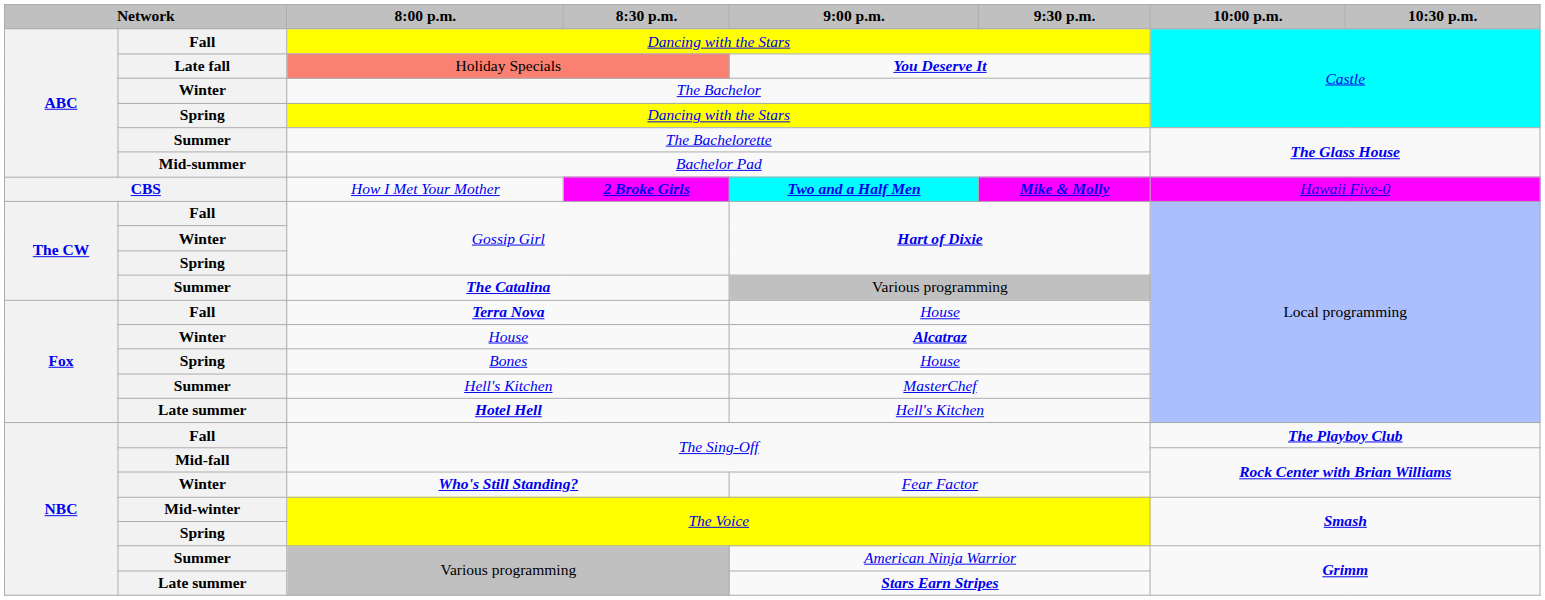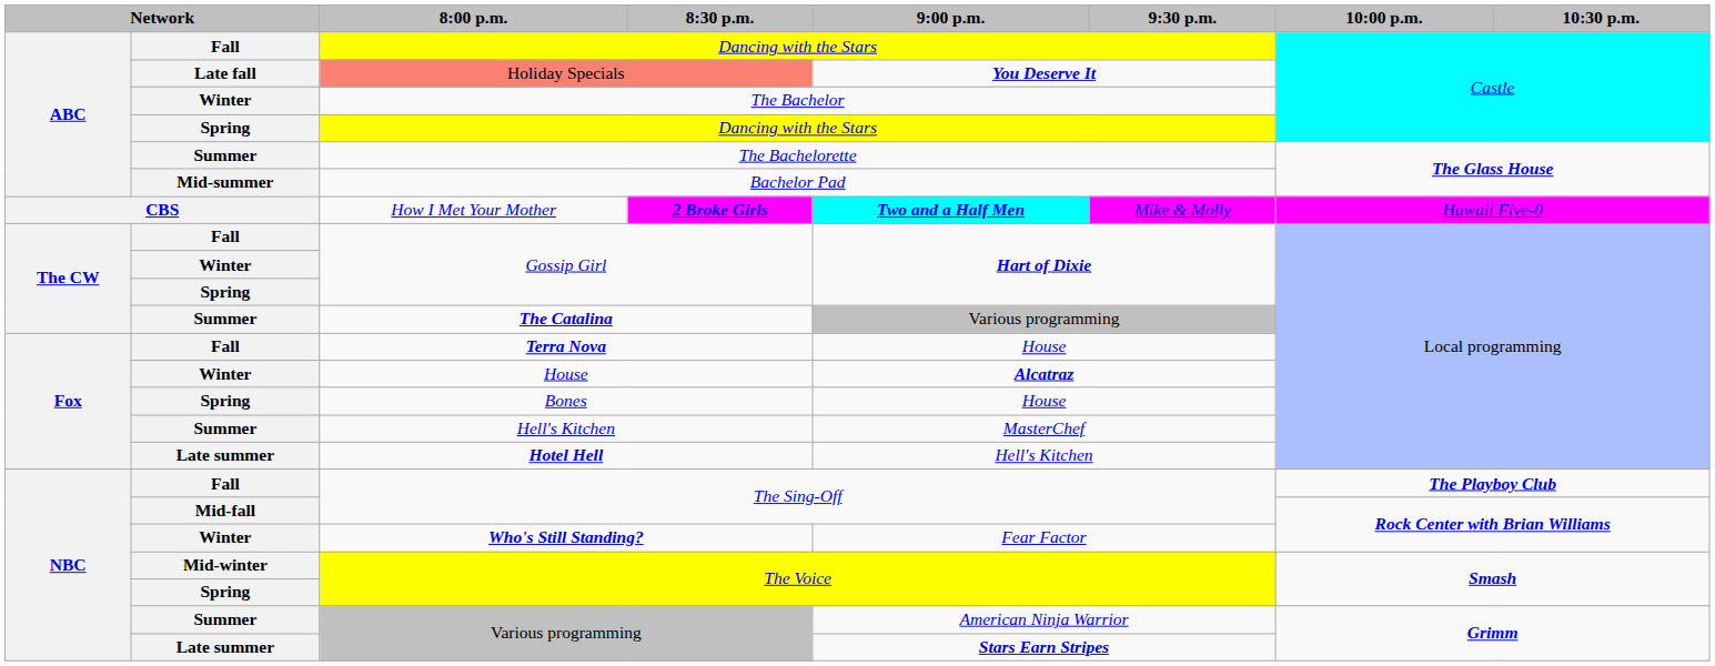How I Met Your Mother | 9:30 p.m.: bold -> normal
